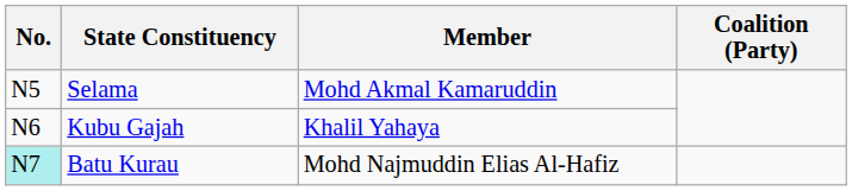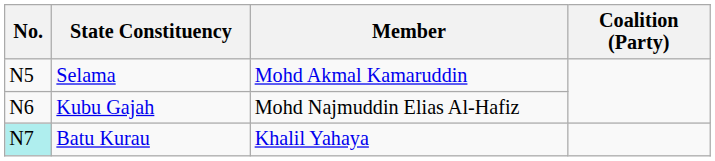Kubu Gajah | Member: Khalil Yahaya -> Mohd Najmuddin Elias Al-Hafiz
Batu Kurau | Member: Mohd Najmuddin Elias Al-Hafiz -> Khalil Yahaya
